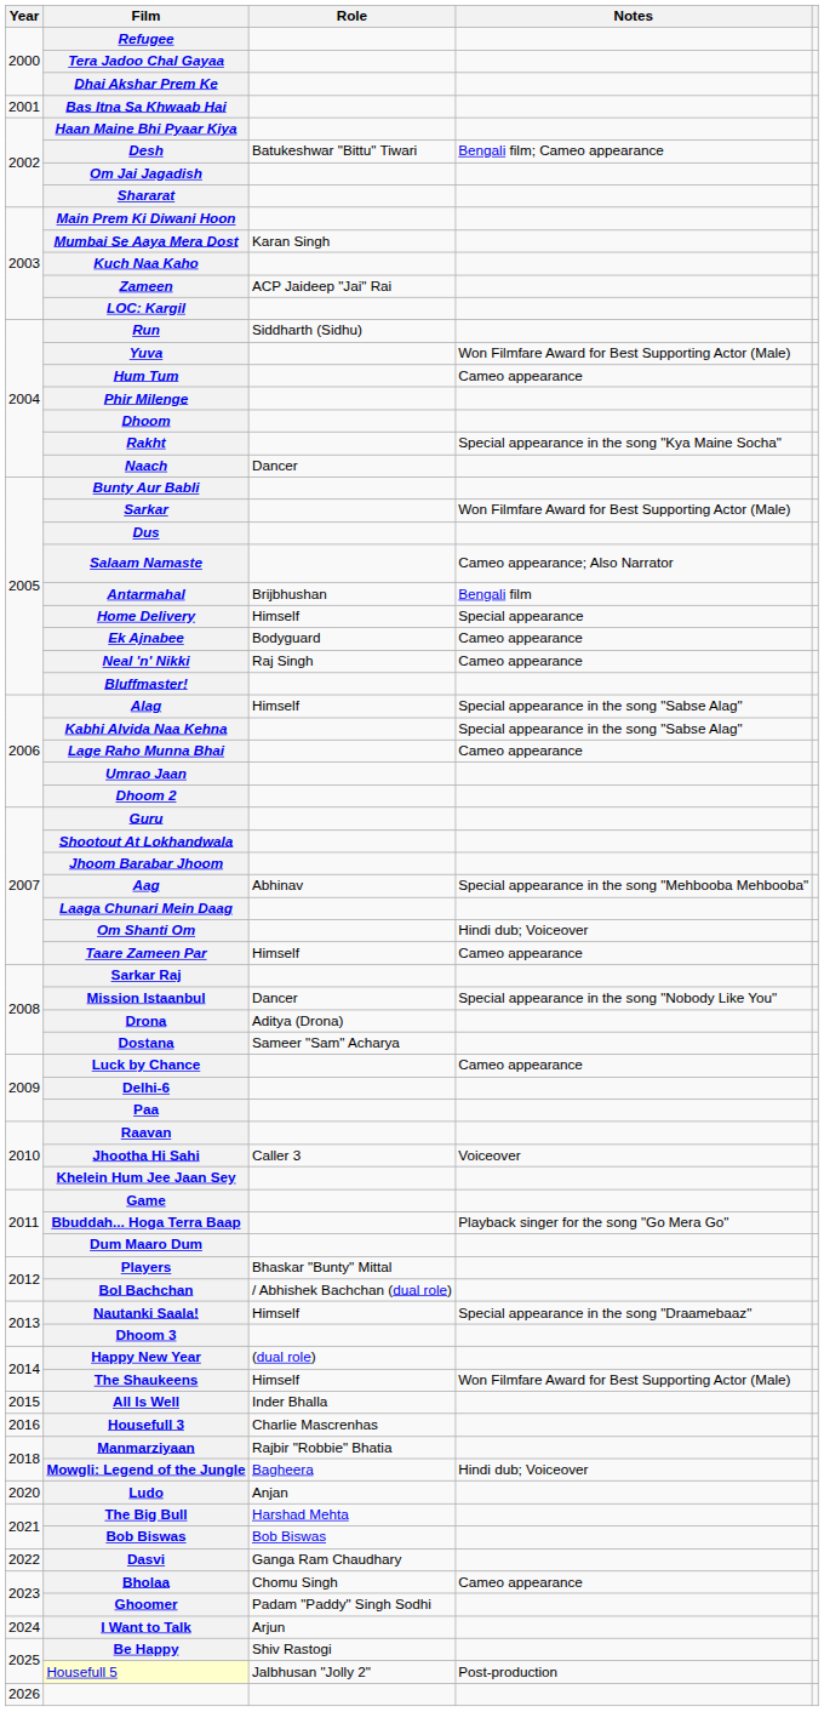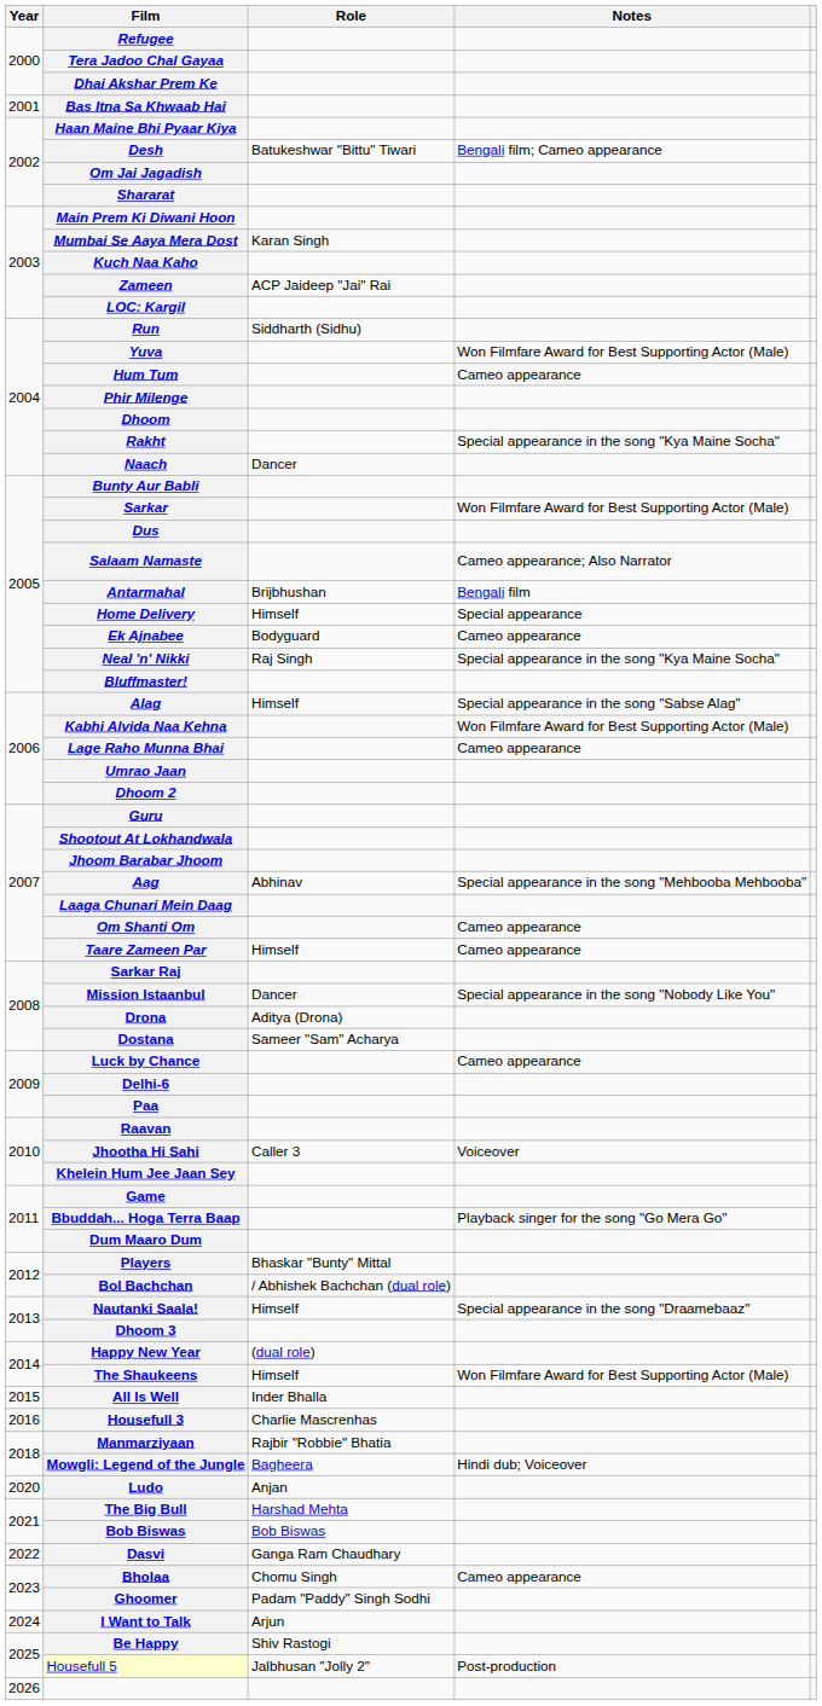Neal 'n' Nikki | Notes: Cameo appearance -> Special appearance in the song "Kya Maine Socha"
Kabhi Alvida Naa Kehna | Notes: Special appearance in the song "Sabse Alag" -> Won Filmfare Award for Best Supporting Actor (Male)
Om Shanti Om | Notes: Hindi dub; Voiceover -> Cameo appearance
